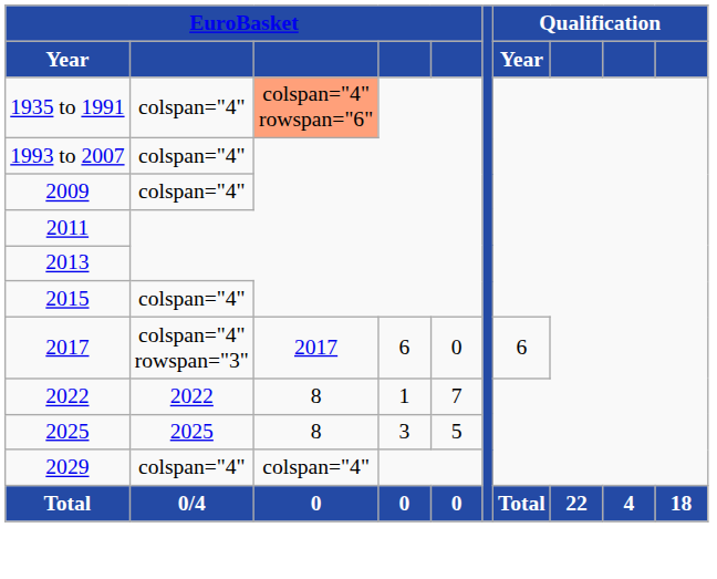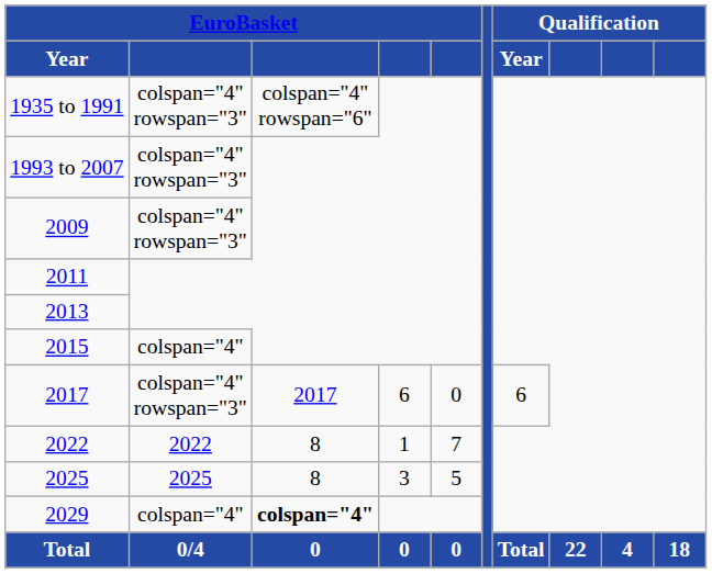1935 to 1991 | column 2: colspan="4" -> colspan="4" rowspan="3"
1935 to 1991 | column 3: lightsalmon background -> no background
1993 to 2007 | column 2: colspan="4" -> colspan="4" rowspan="3"
2009 | column 2: colspan="4" -> colspan="4" rowspan="3"
2029 | column 3: normal -> bold
